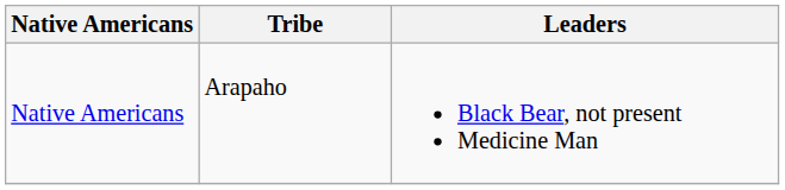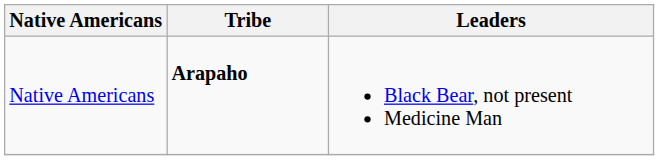row 2 | Tribe: normal -> bold
